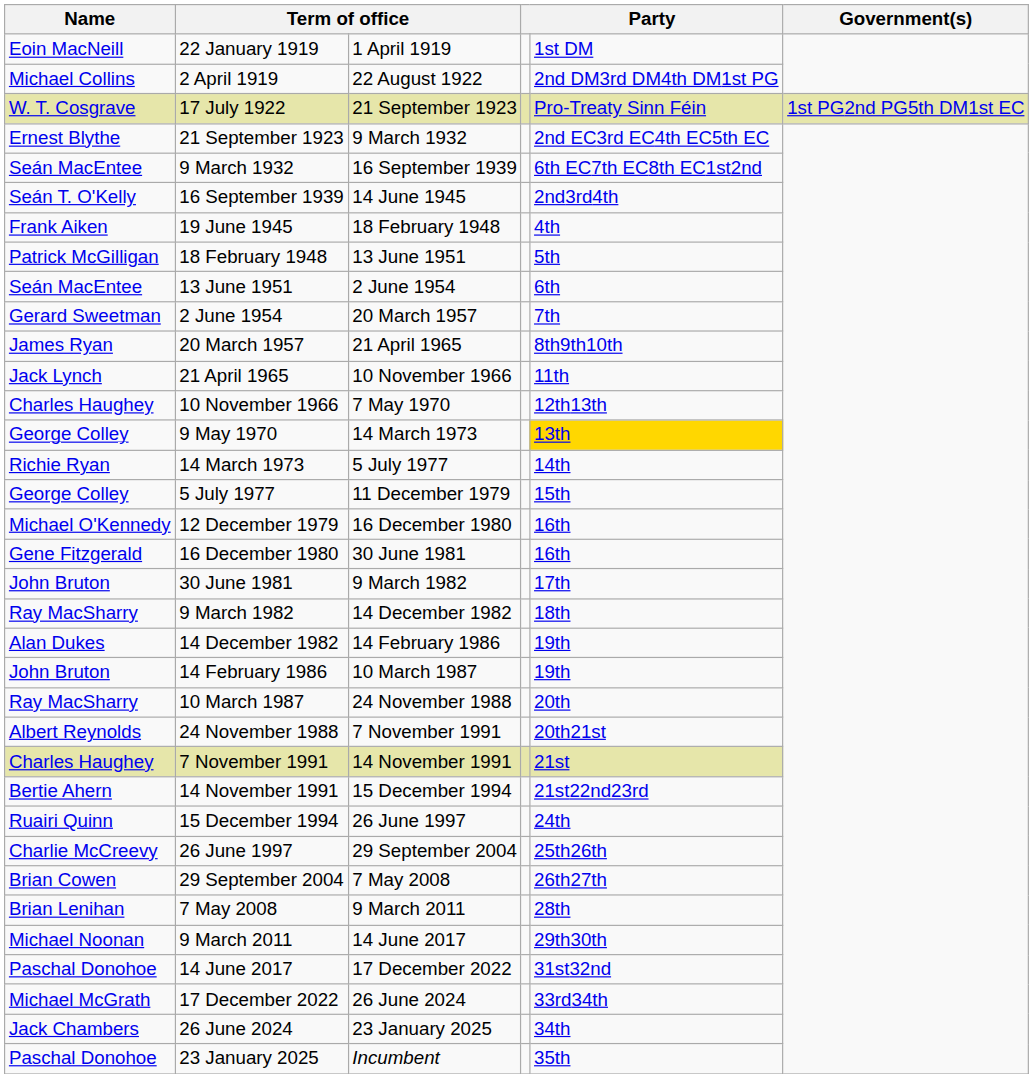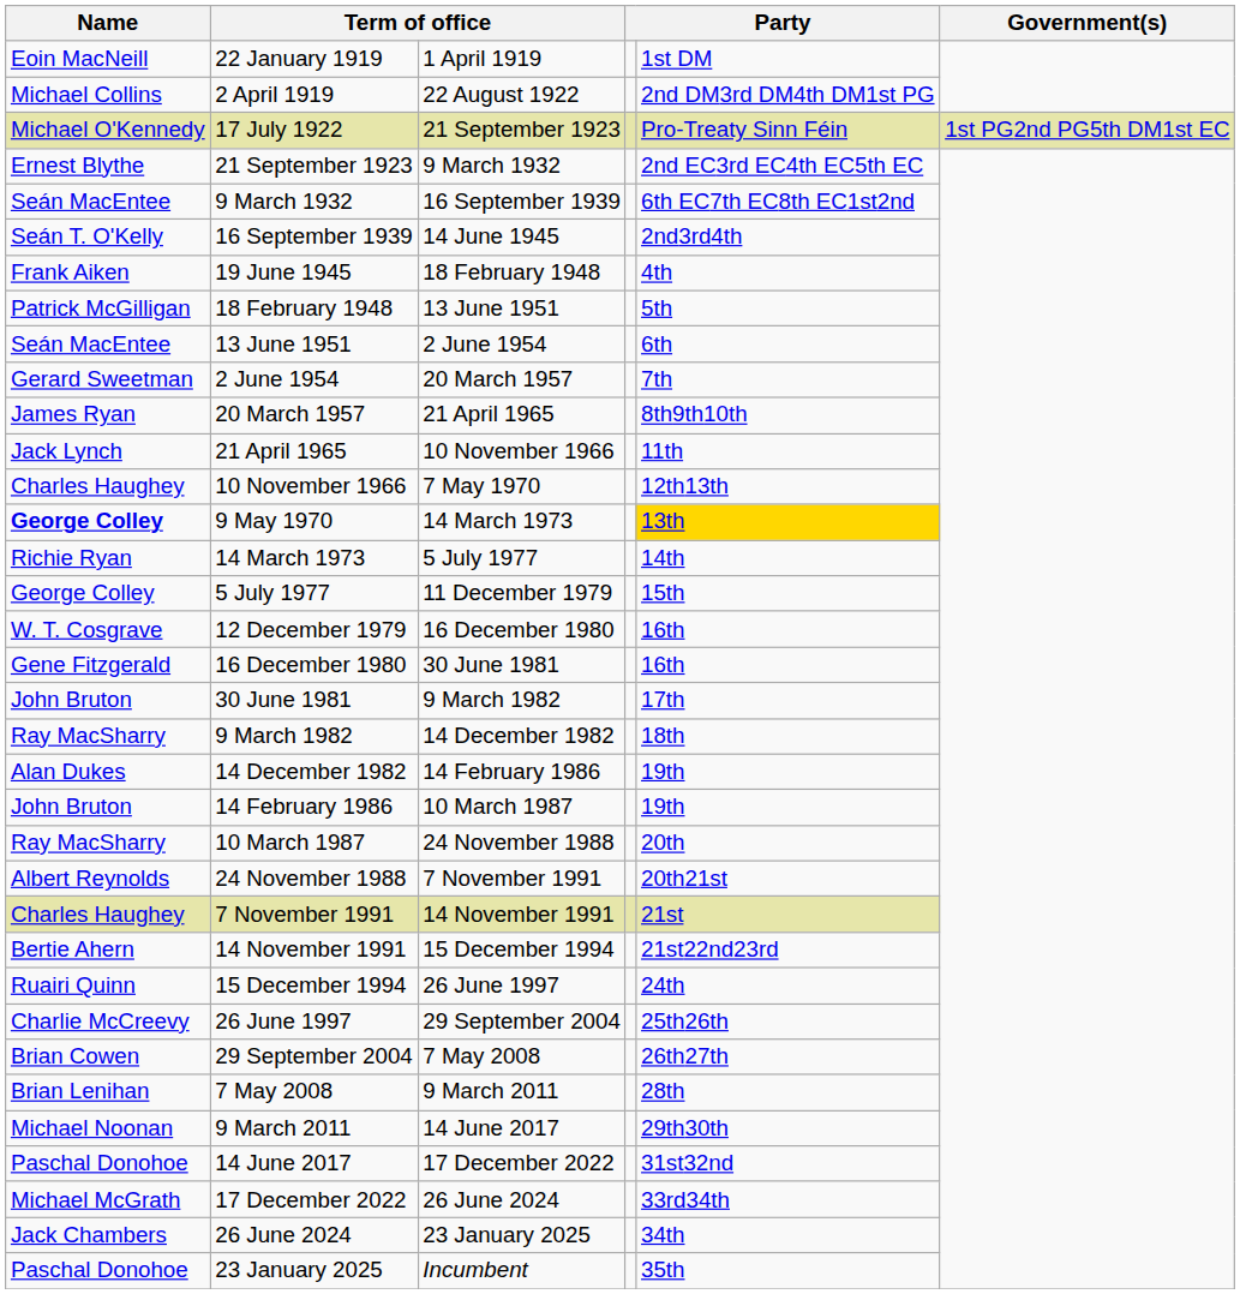17 July 1922 | Name: W. T. Cosgrave -> Michael O'Kennedy
9 May 1970 | Name: normal -> bold
12 December 1979 | Name: Michael O'Kennedy -> W. T. Cosgrave
